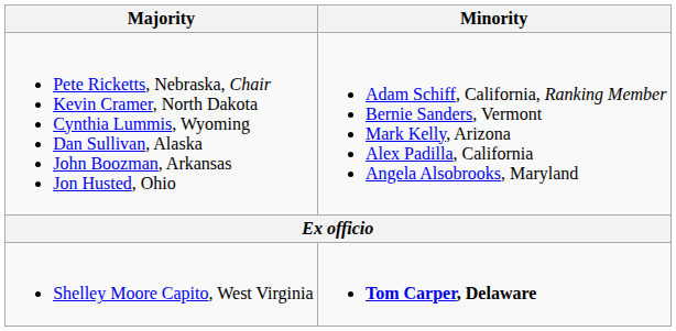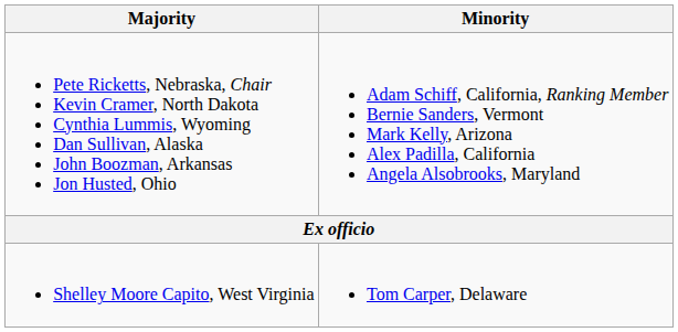Shelley Moore Capito, West Virginia | Minority: bold -> normal
